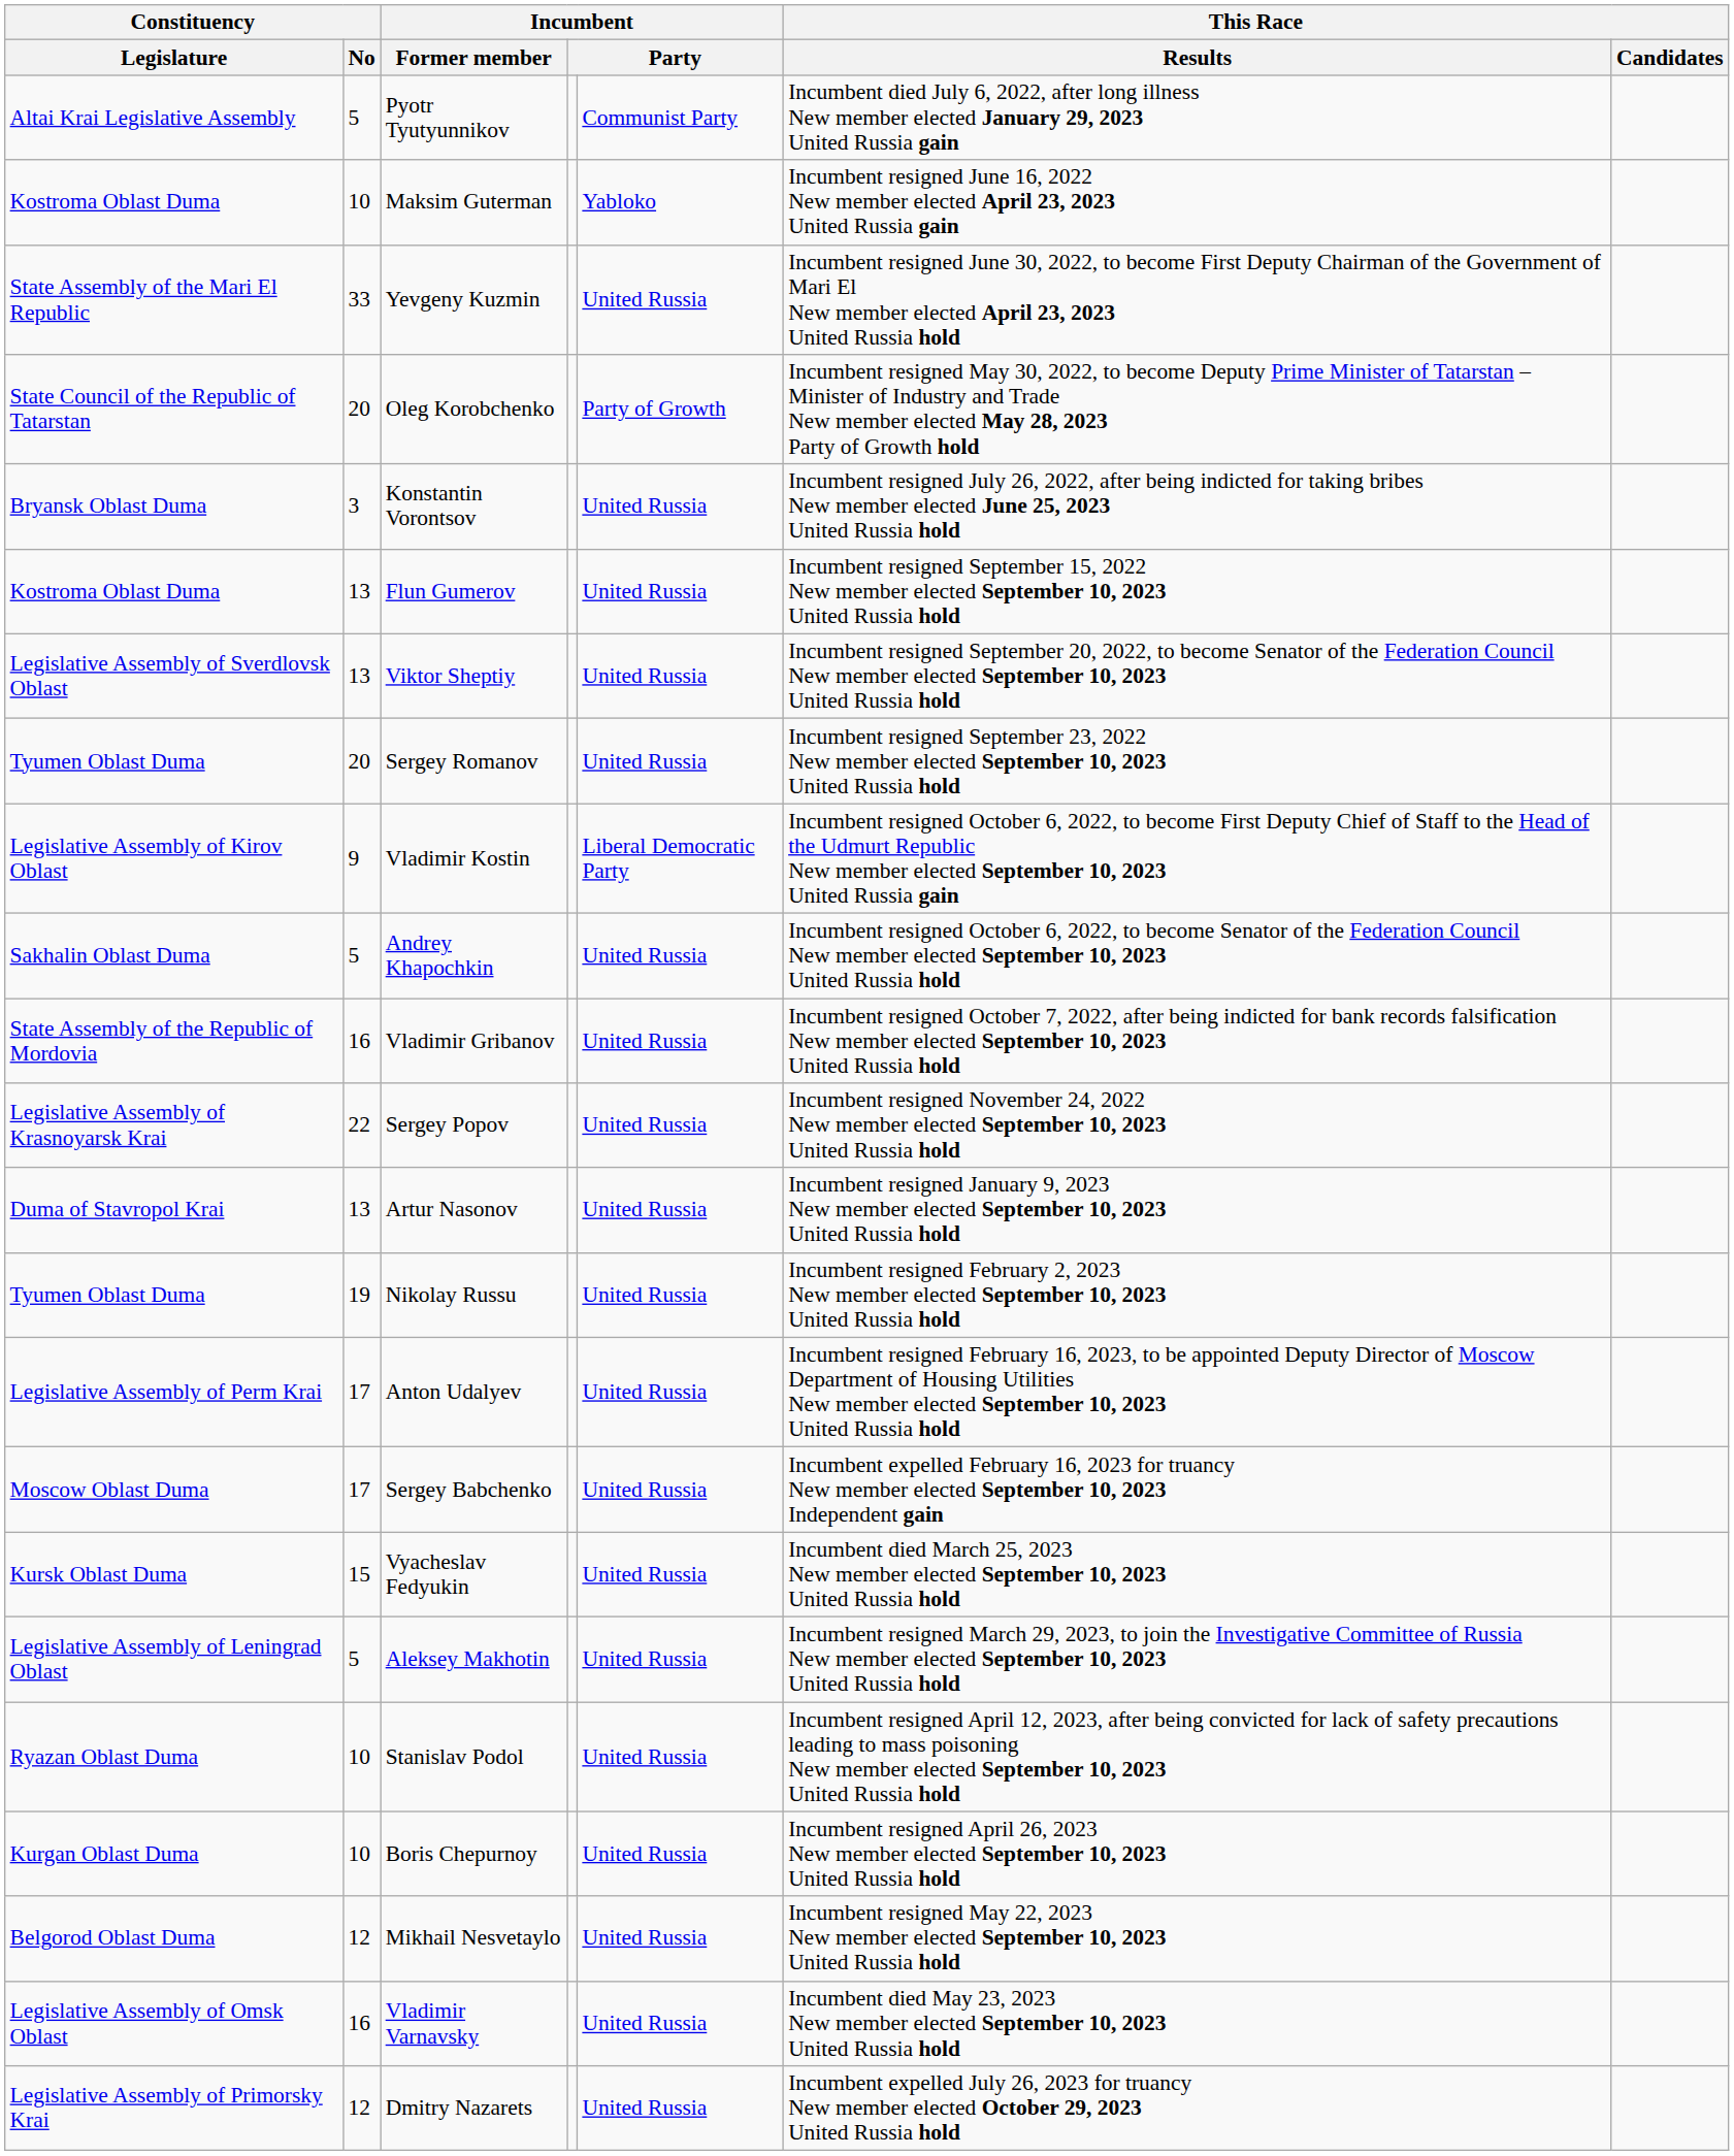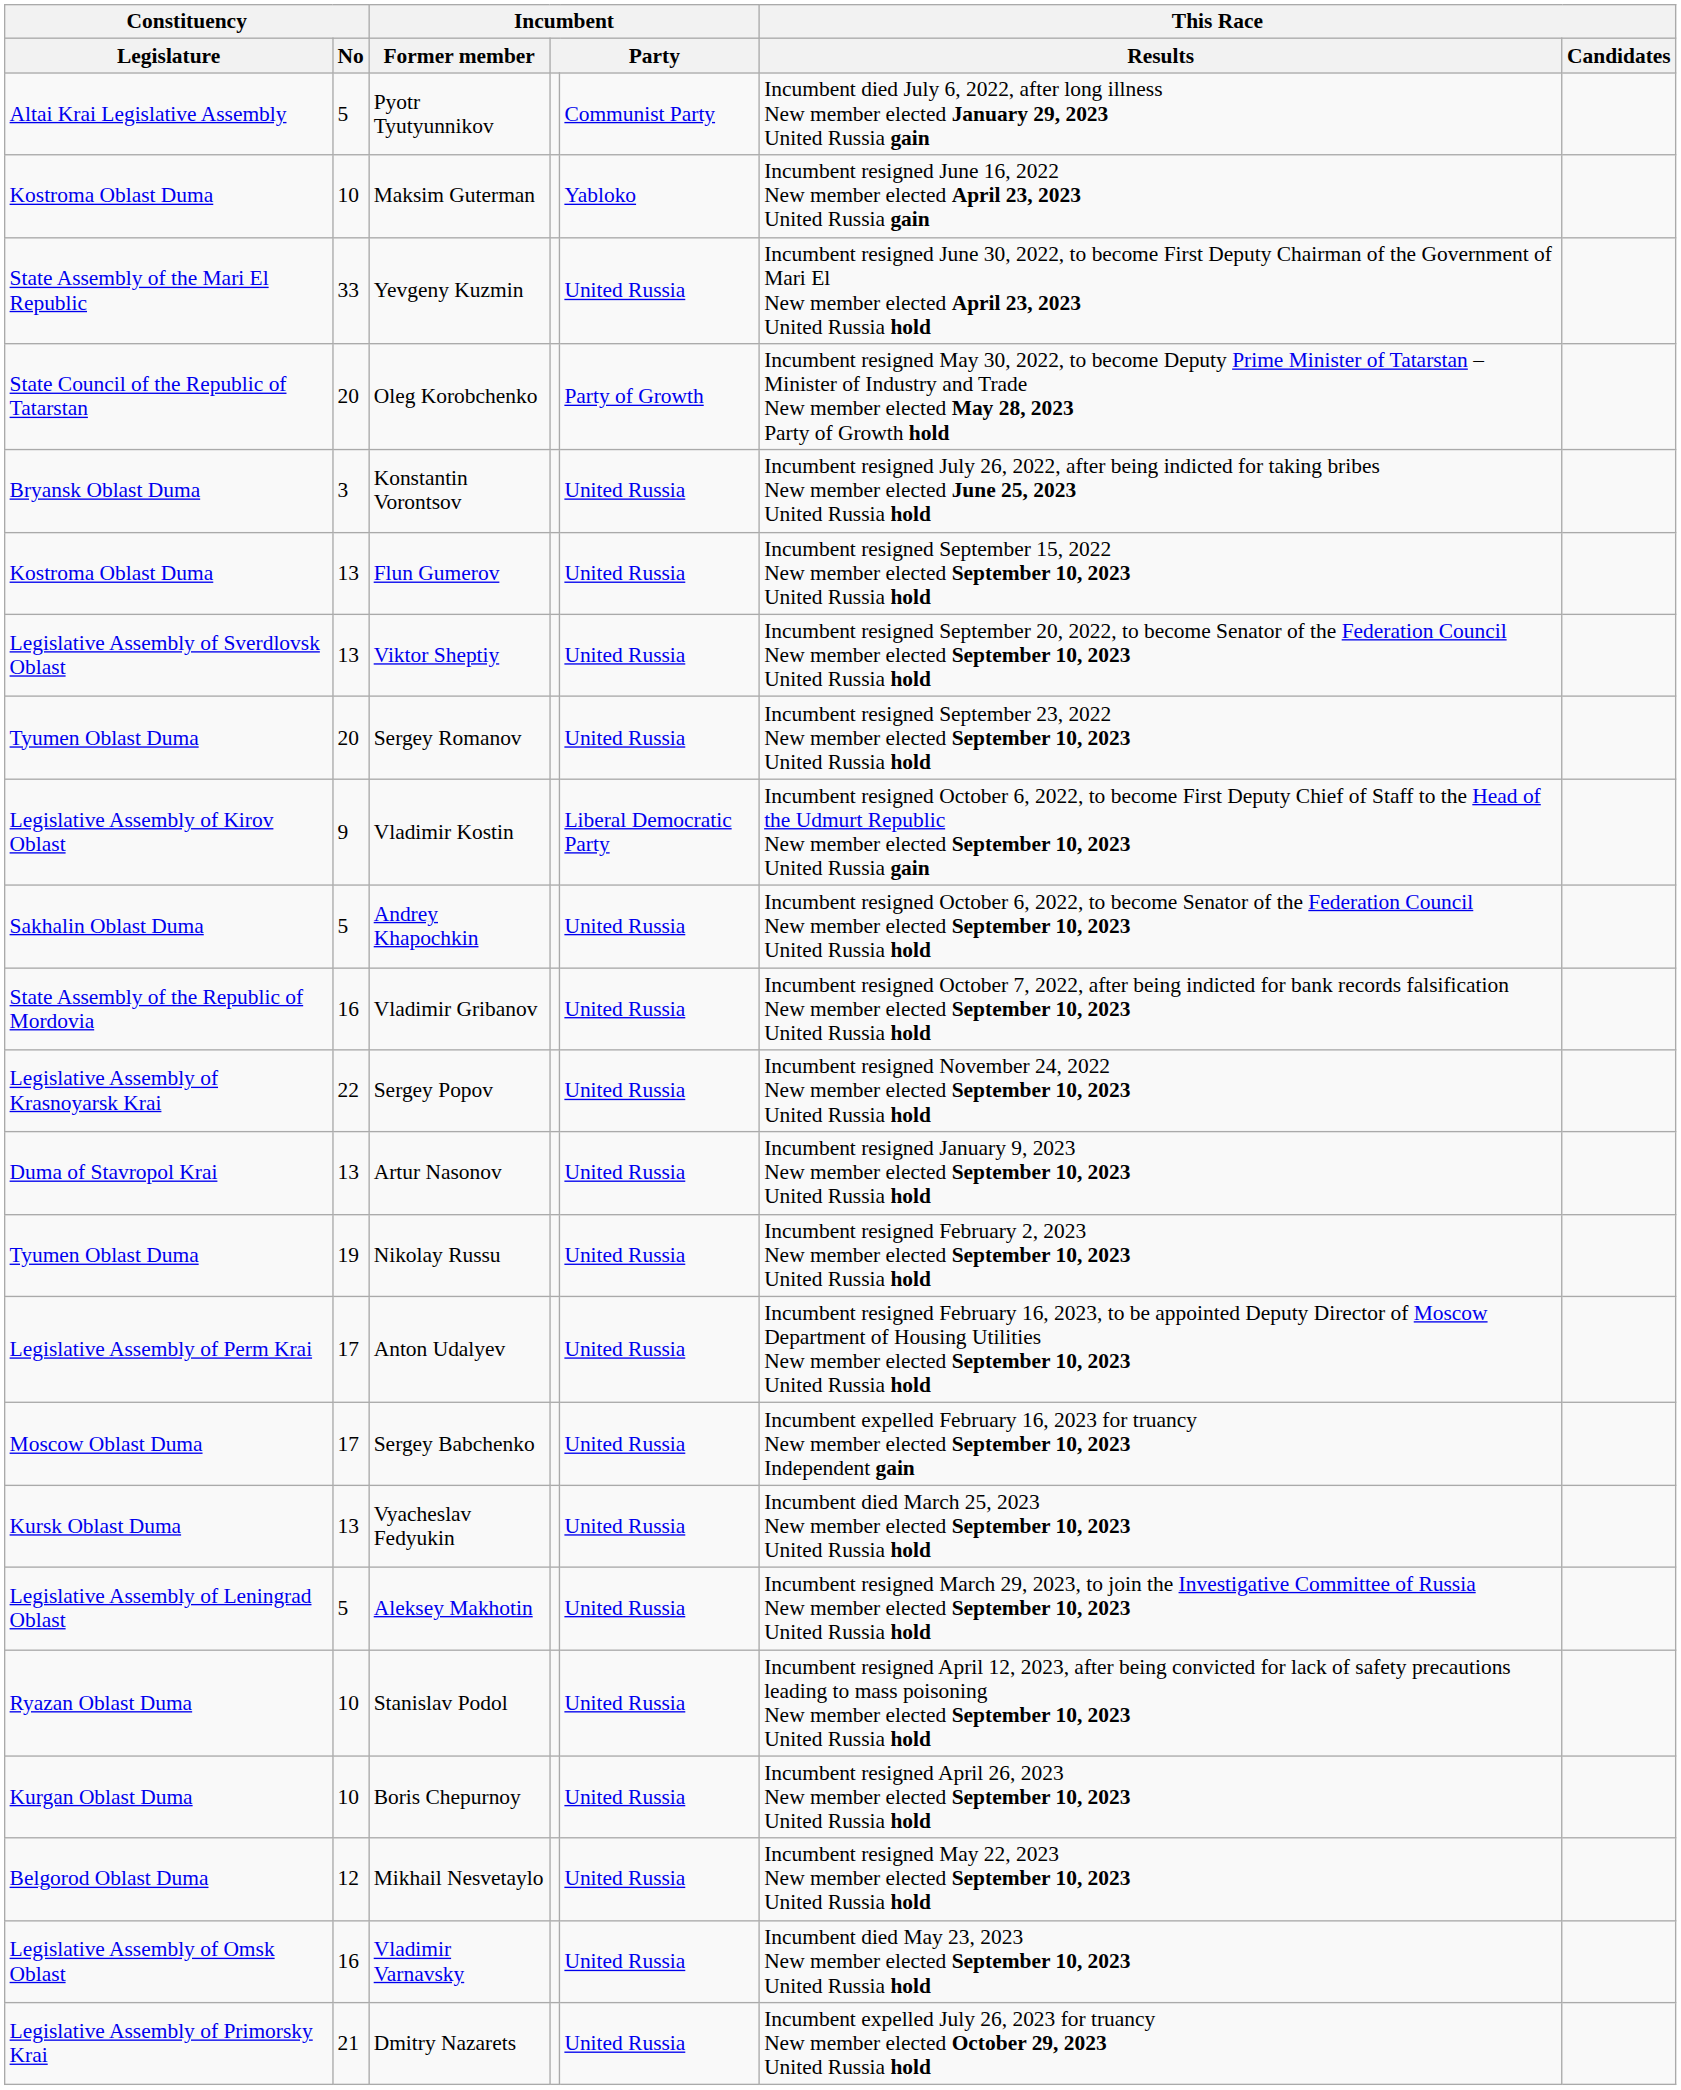Vyacheslav Fedyukin | Constituency / No: 15 -> 13
Dmitry Nazarets | Constituency / No: 12 -> 21
